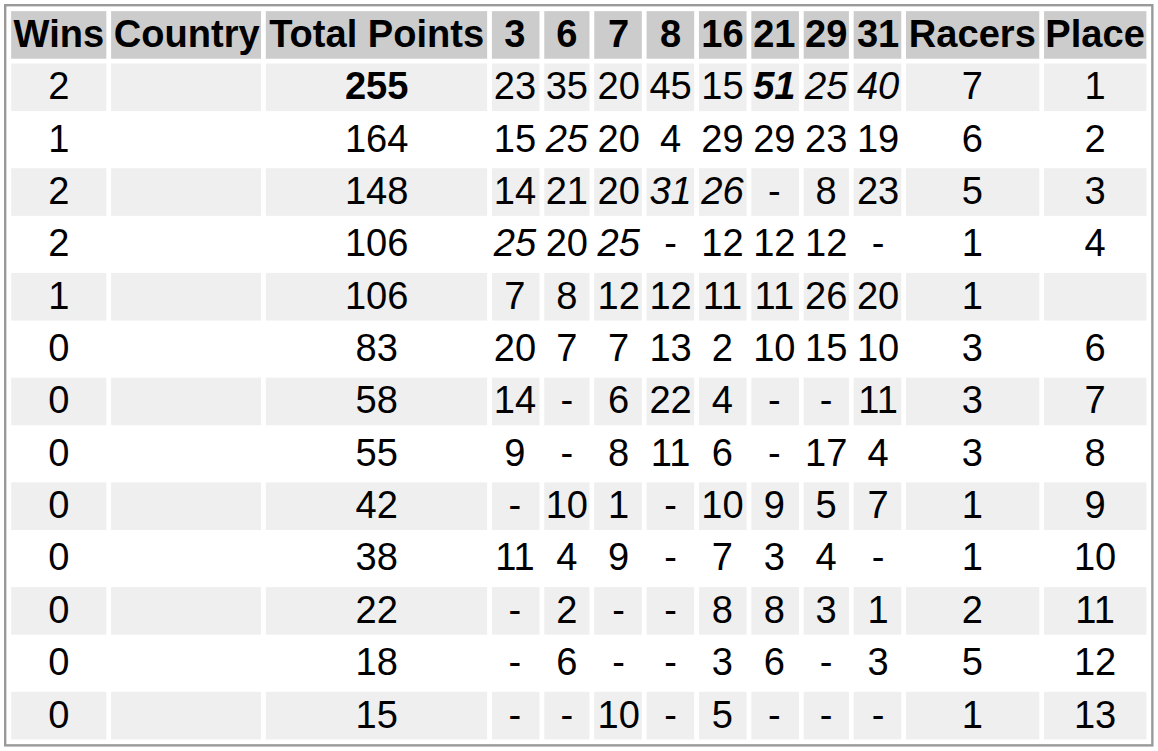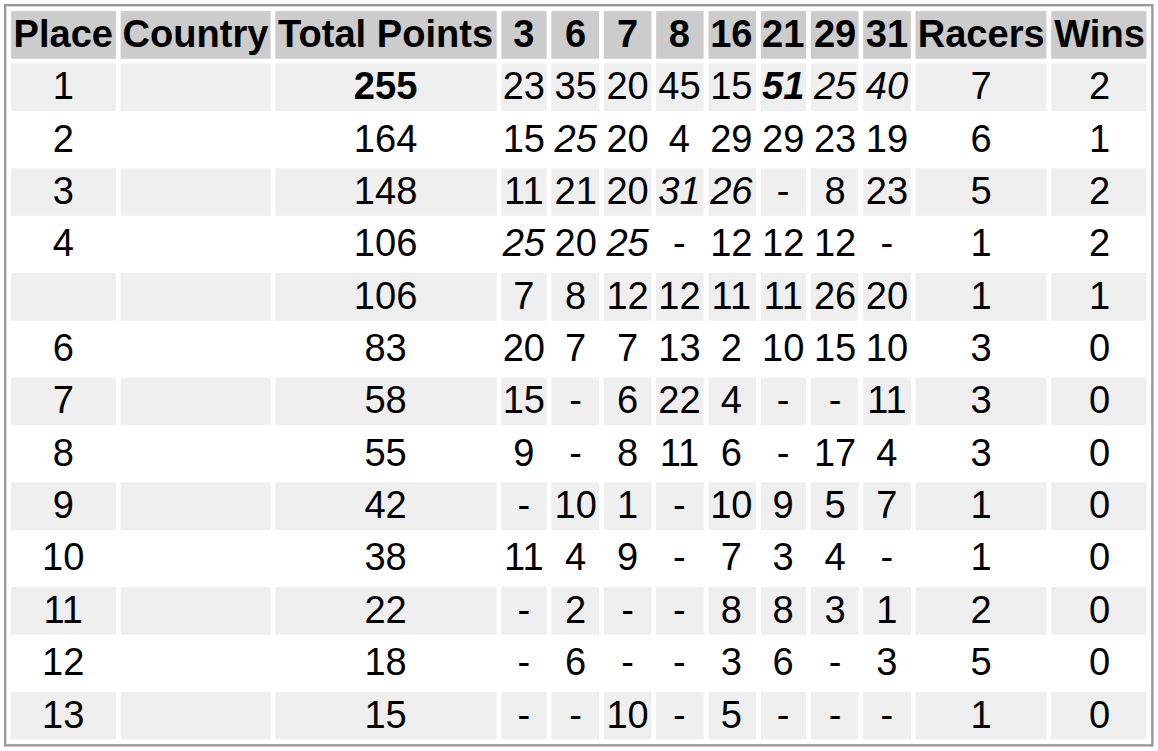columns swapped: Place <-> Wins
row 4 | 3: 14 -> 11
row 8 | 3: 14 -> 15
